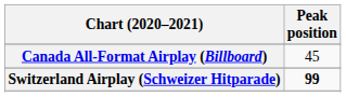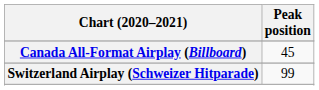Switzerland Airplay (Schweizer Hitparade) | Peak position: bold -> normal
